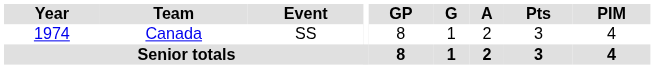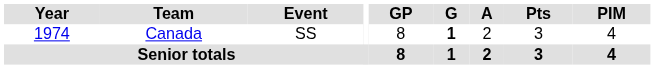Canada | G: normal -> bold
